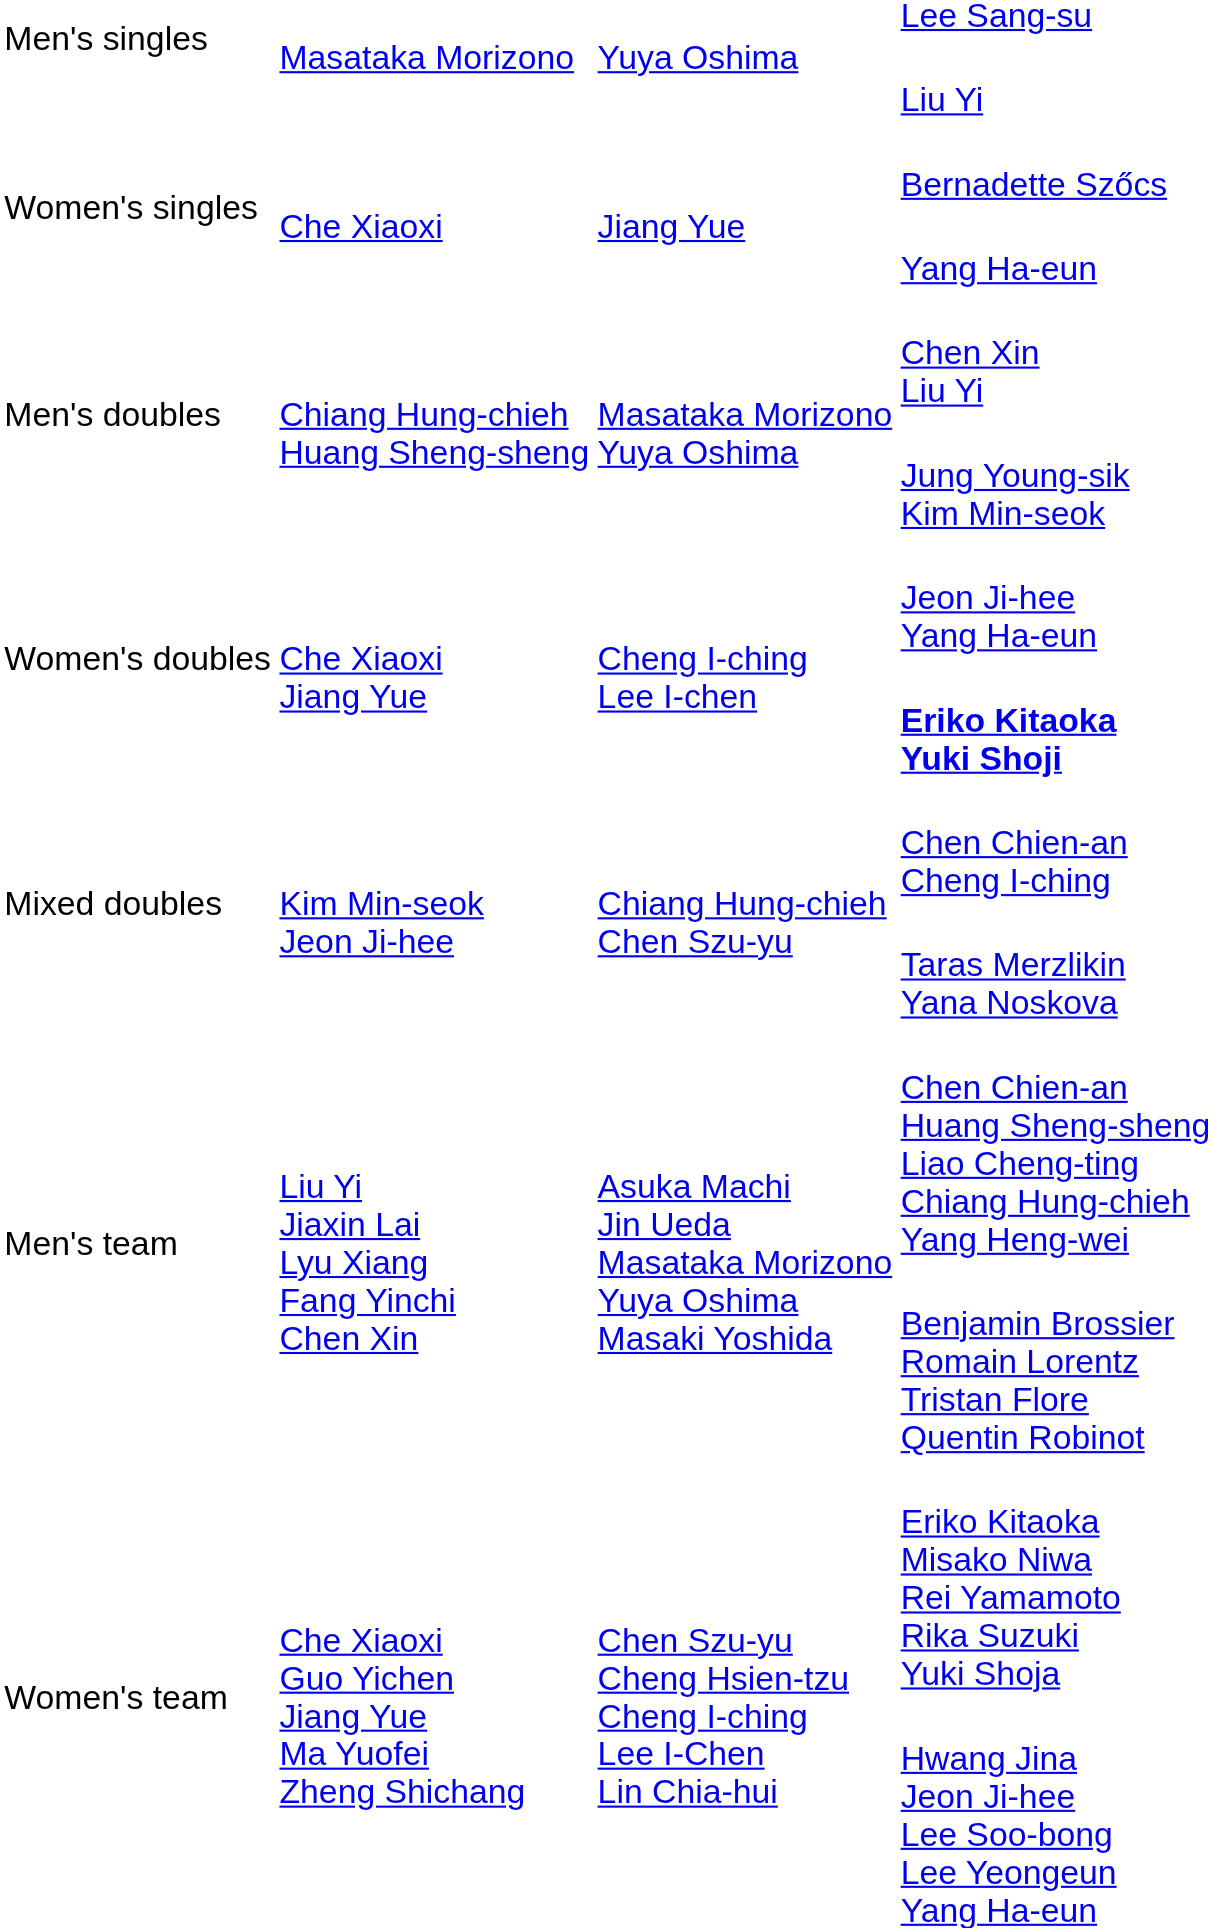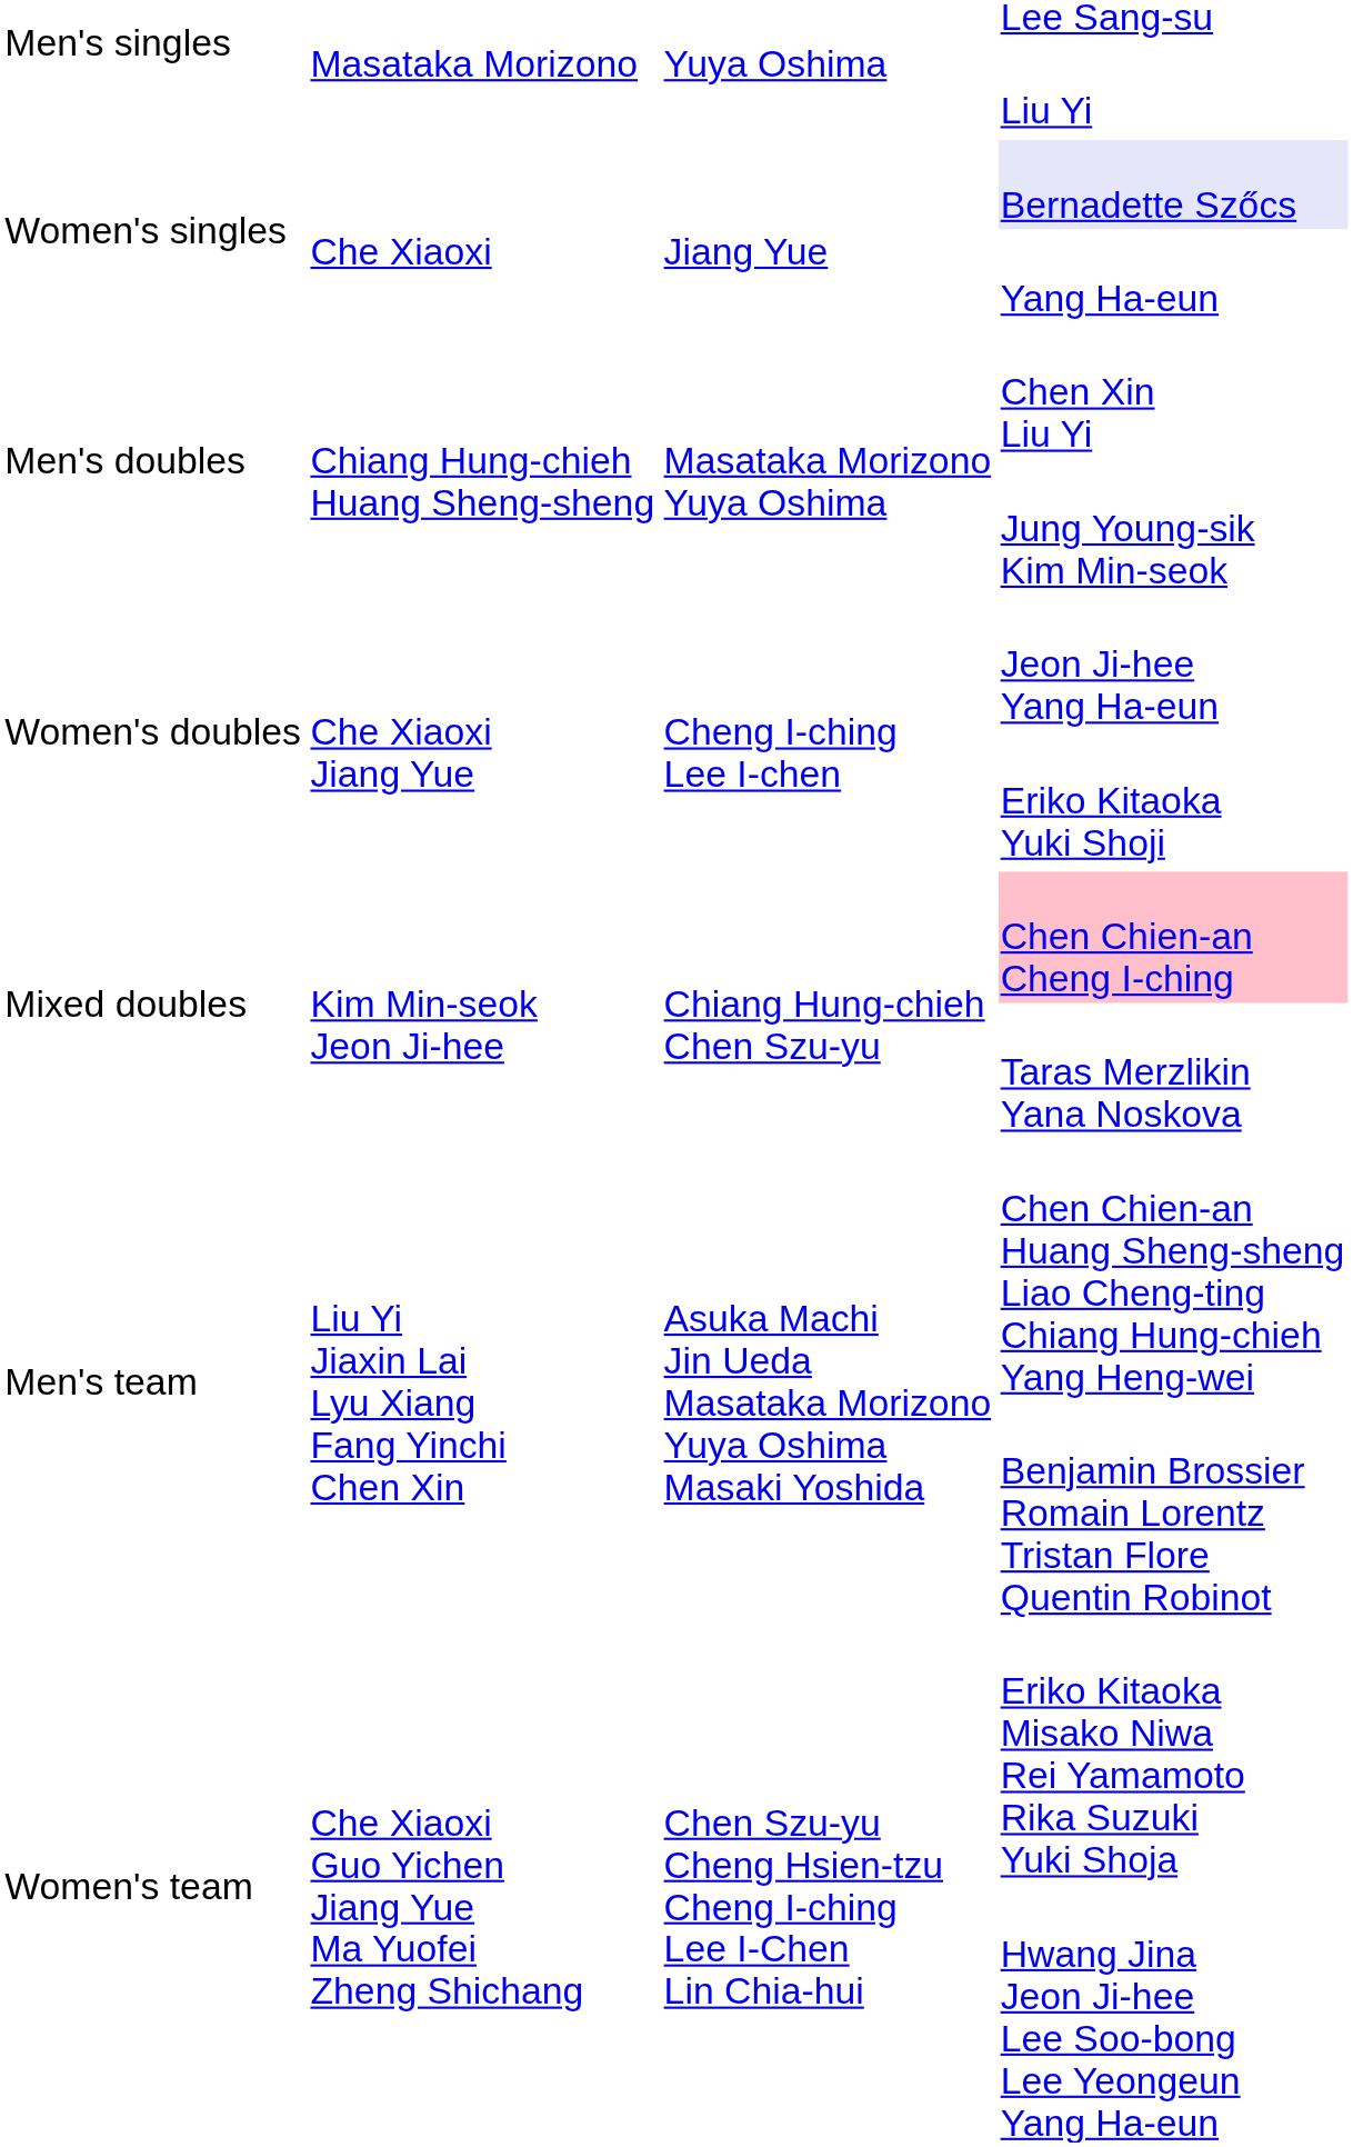Bernadette Szőcs | column 4: no background -> lavender background
Eriko Kitaoka Yuki Shoji | column 4: bold -> normal
Chen Chien-an Cheng I-ching | column 4: no background -> pink background
